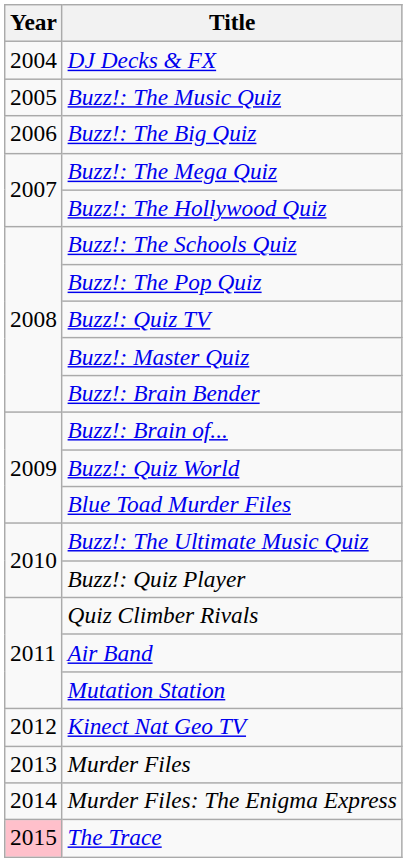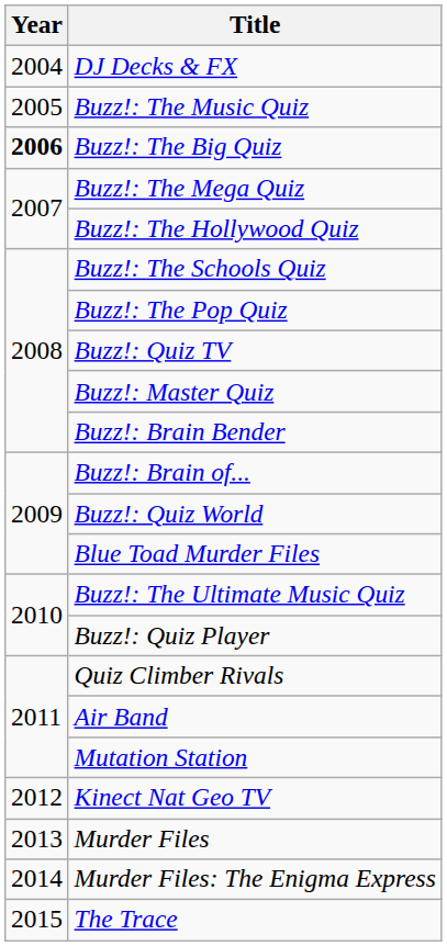Buzz!: The Big Quiz | Year: normal -> bold
The Trace | Year: pink background -> no background
